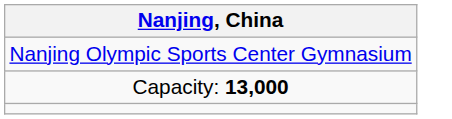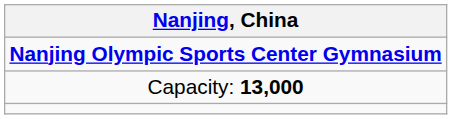row 2 | column 1: normal -> bold
